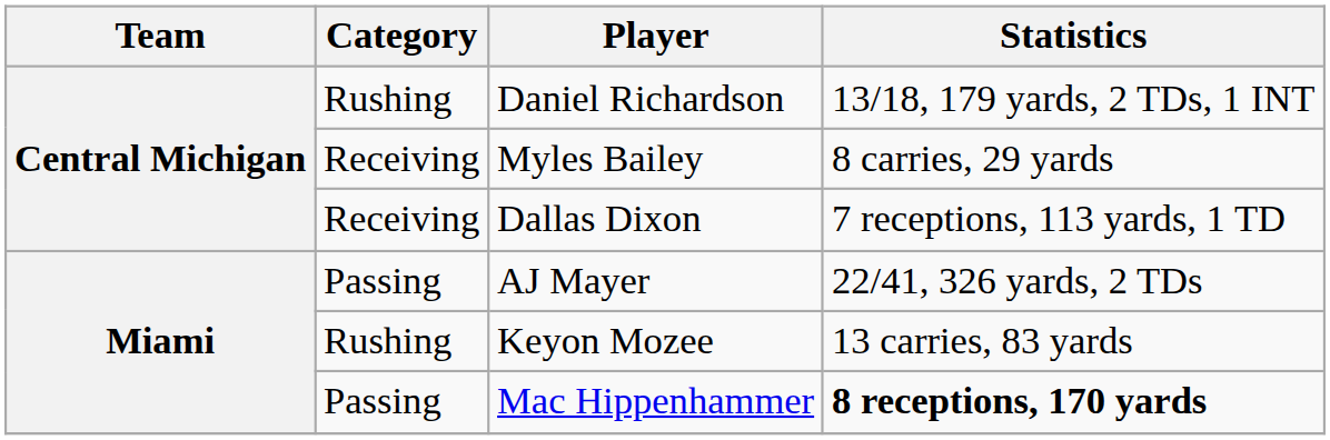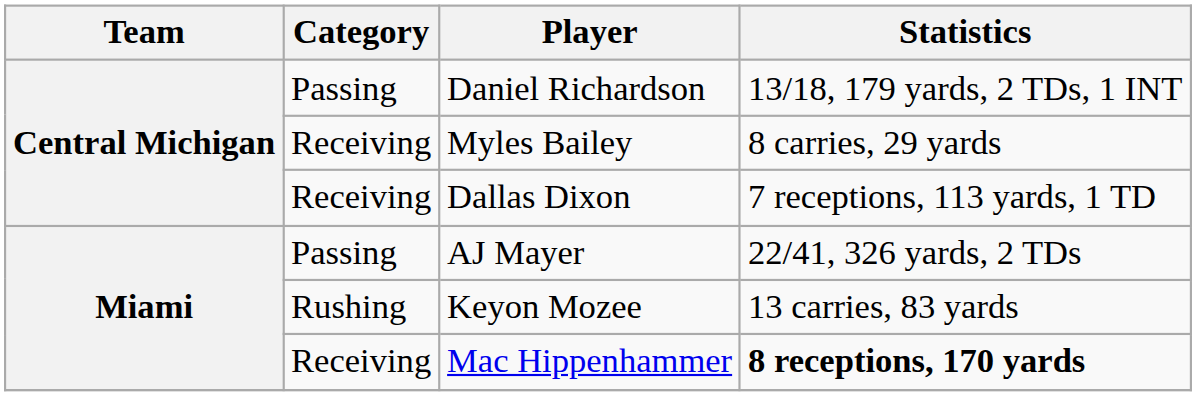Daniel Richardson | Category: Rushing -> Passing
Mac Hippenhammer | Category: Passing -> Receiving
